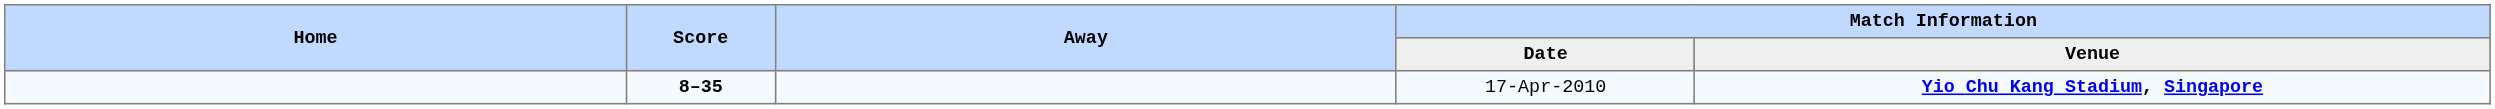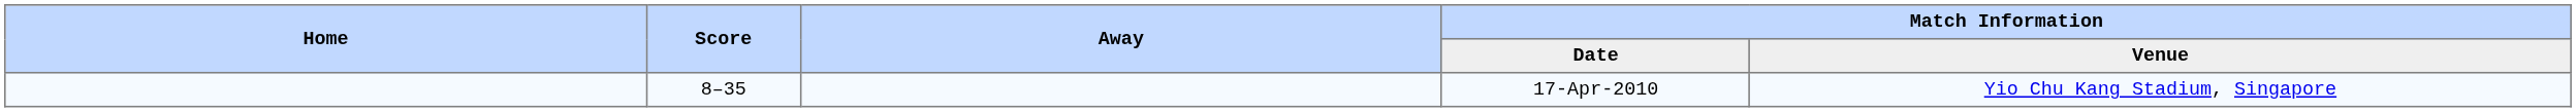17-Apr-2010 | Score: bold -> normal
17-Apr-2010 | Match Information / Venue: bold -> normal
